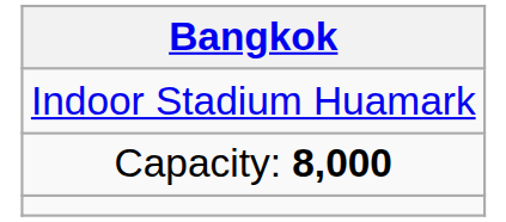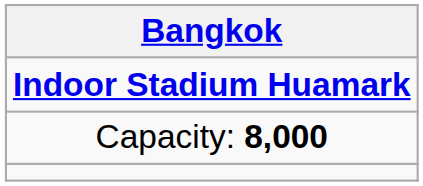row 2 | column 1: normal -> bold
